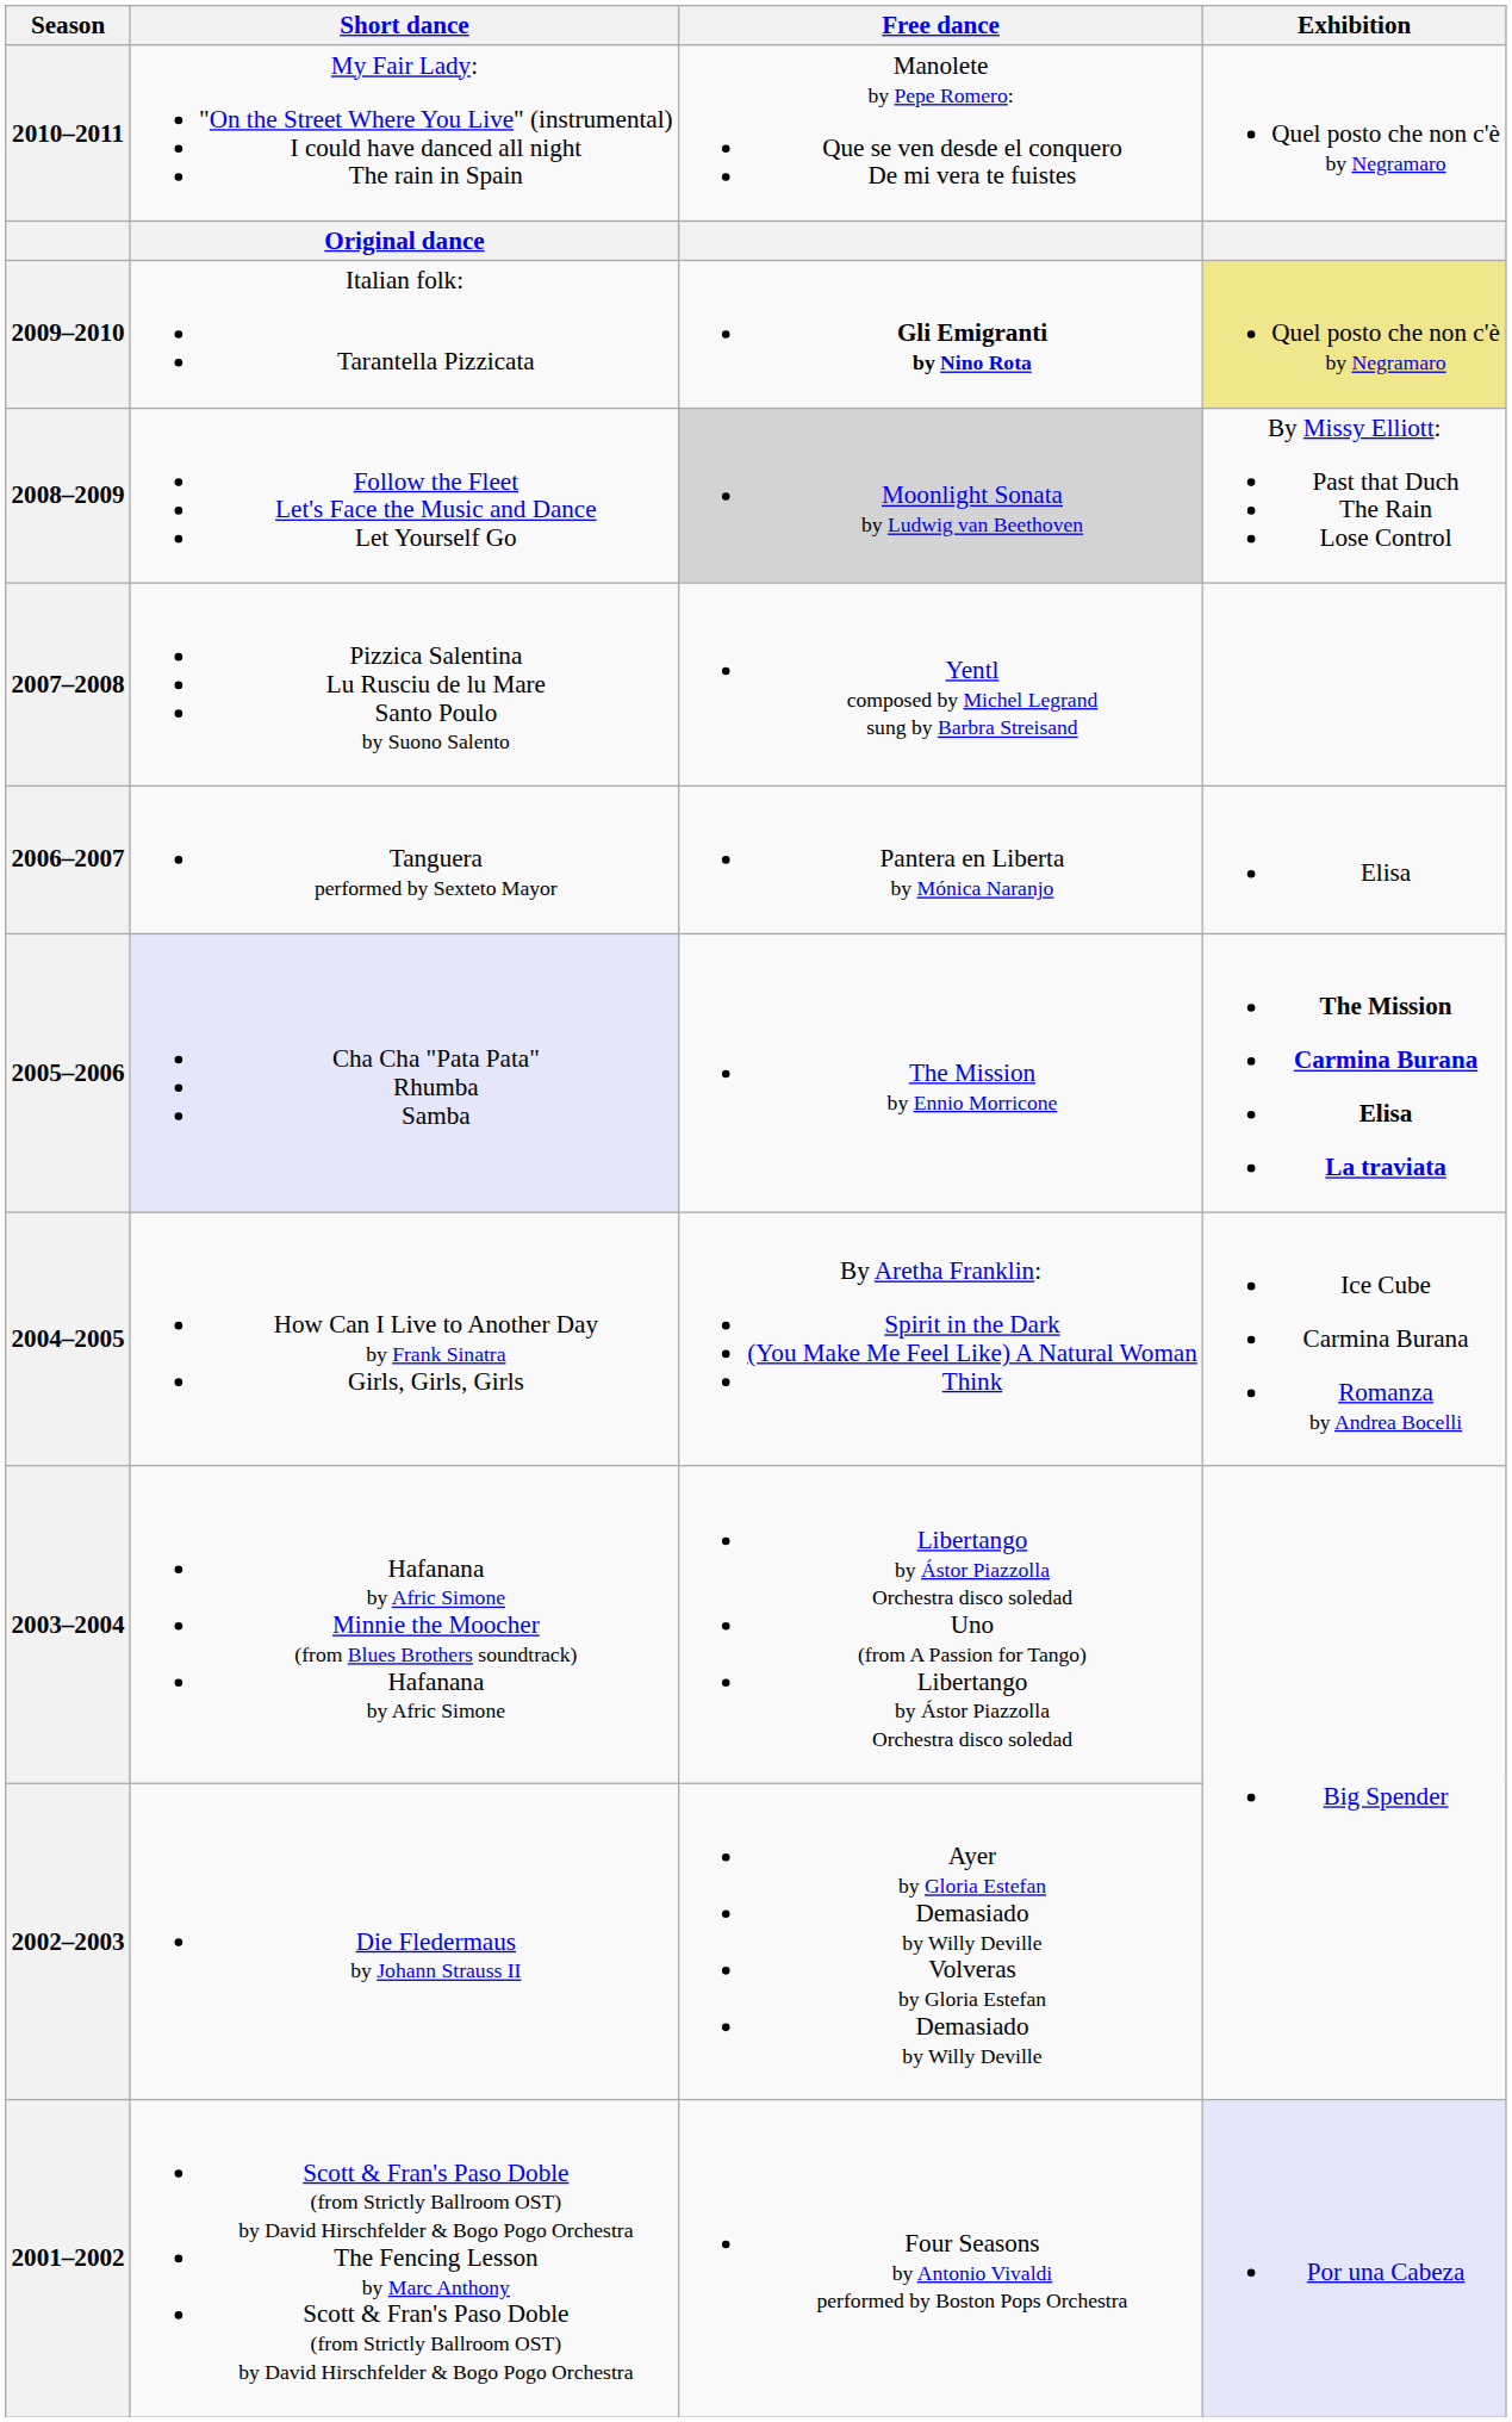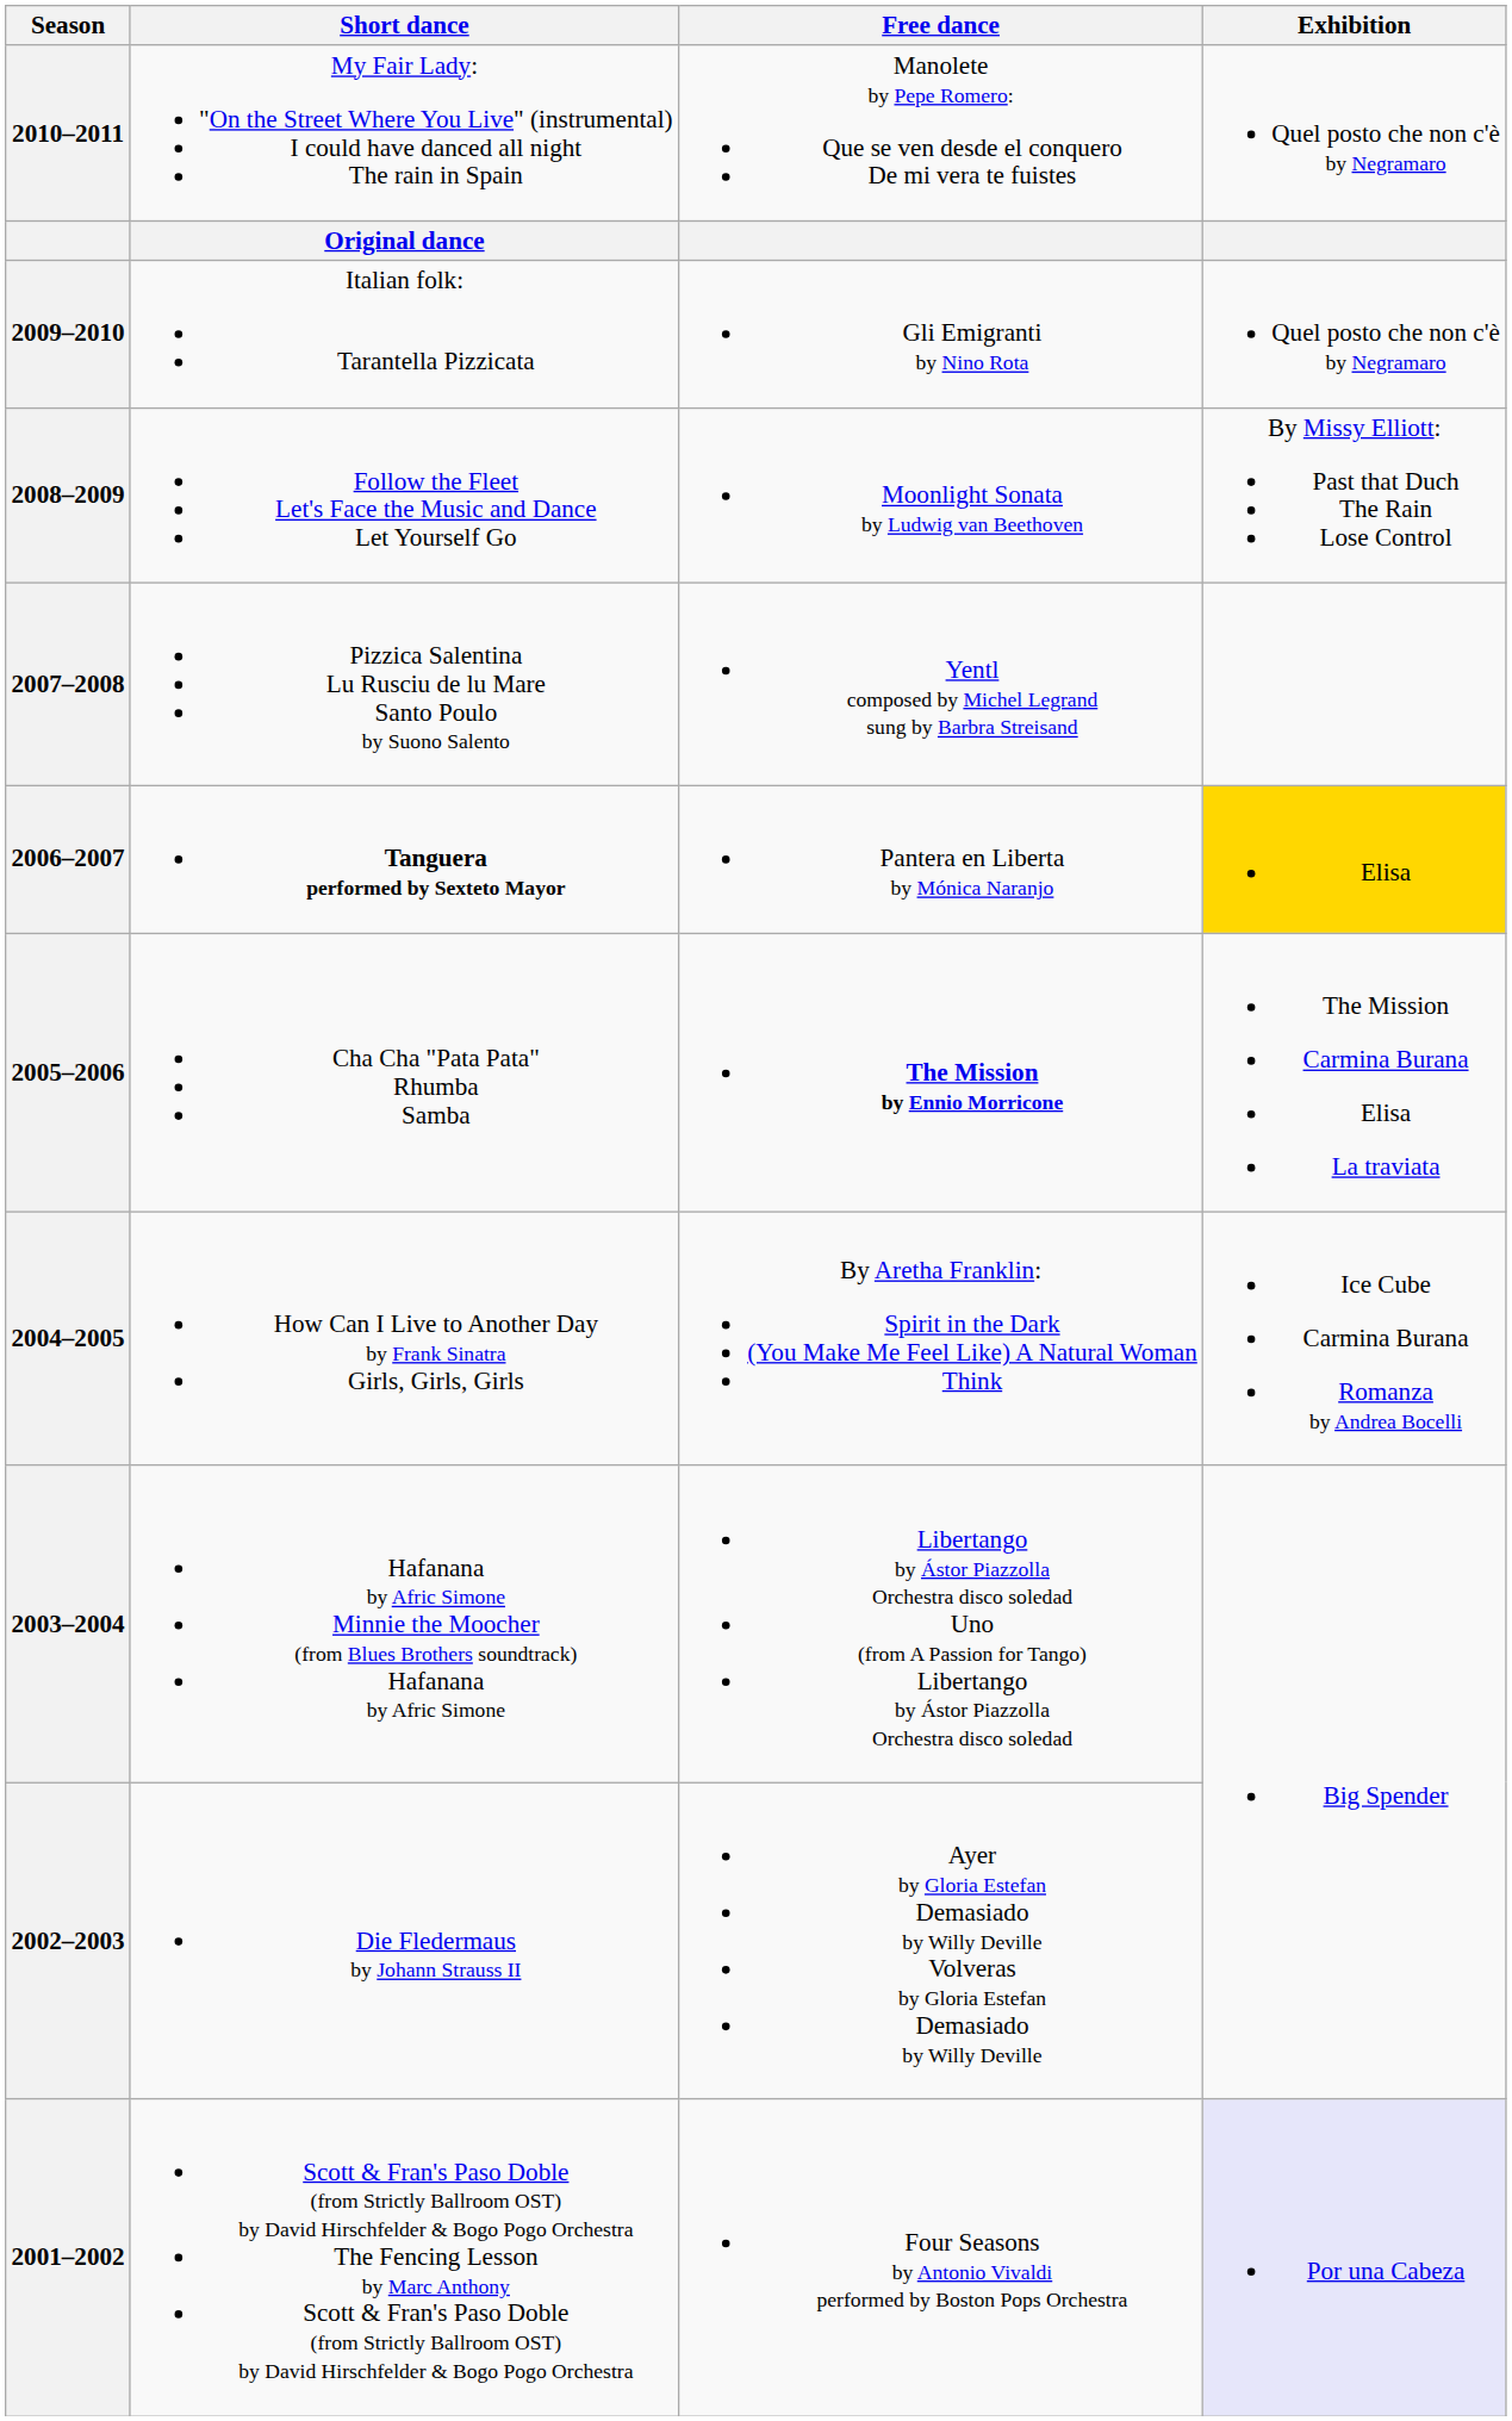2009–2010 | Free dance: bold -> normal
2009–2010 | Exhibition: khaki background -> no background
2008–2009 | Free dance: lightgrey background -> no background
2006–2007 | Short dance: normal -> bold
2006–2007 | Exhibition: no background -> gold background
2005–2006 | Short dance: lavender background -> no background
2005–2006 | Free dance: normal -> bold
2005–2006 | Exhibition: bold -> normal
